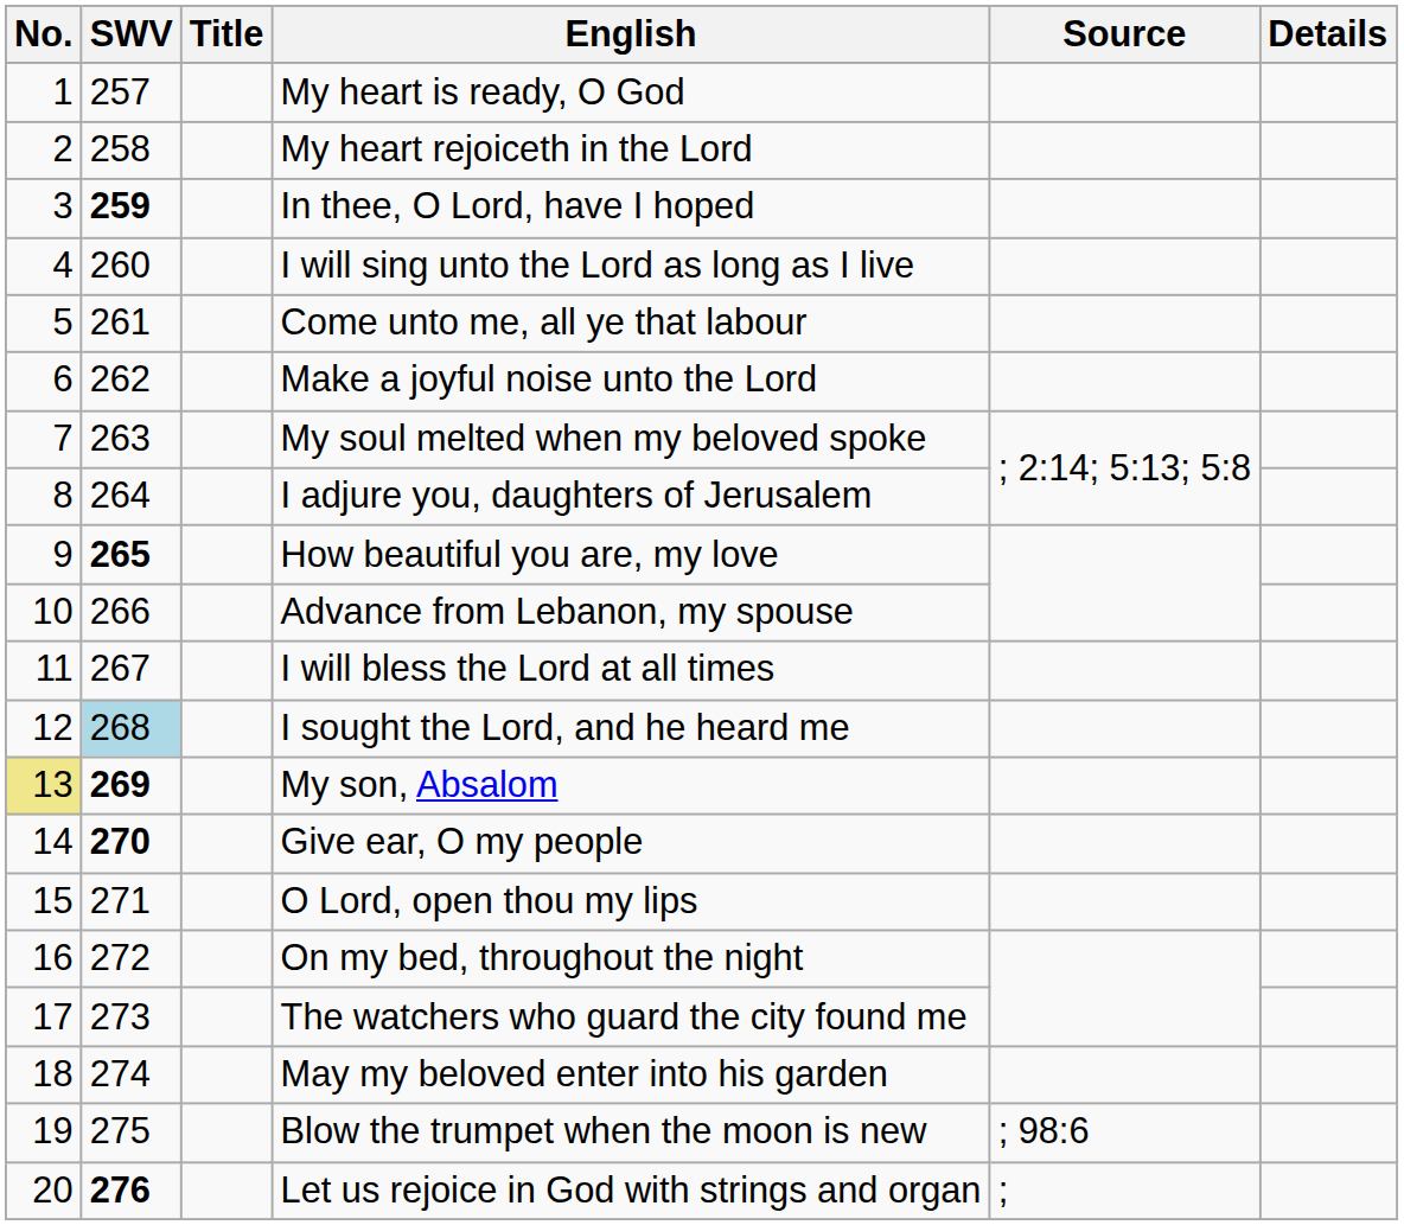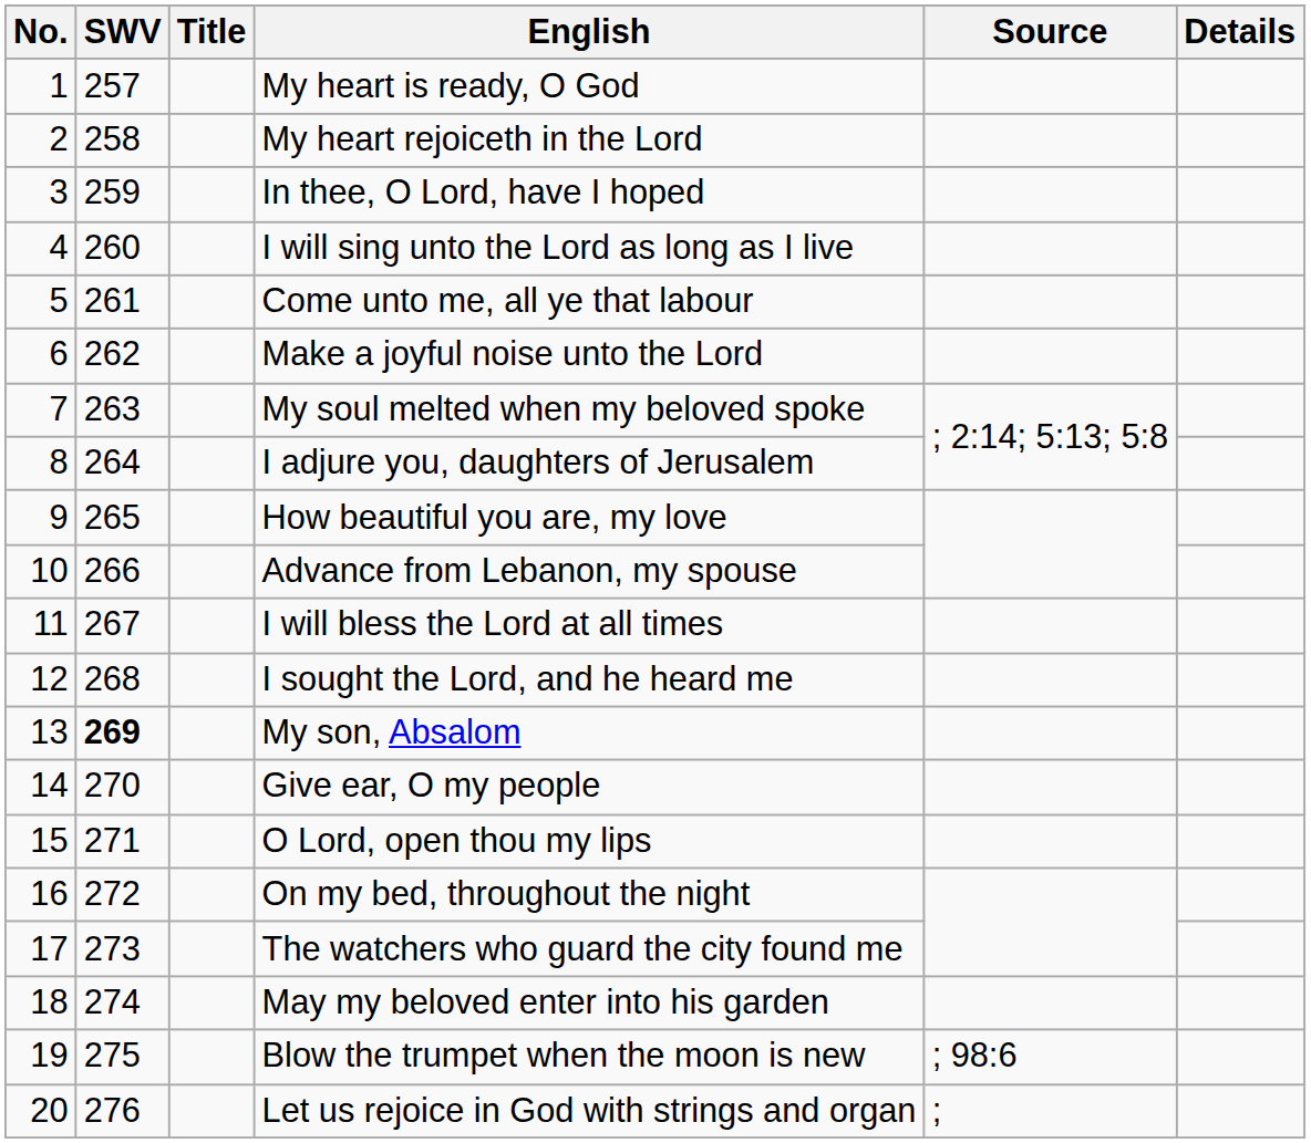In thee, O Lord, have I hoped | SWV: bold -> normal
How beautiful you are, my love | SWV: bold -> normal
I sought the Lord, and he heard me | SWV: lightblue background -> no background
My son, Absalom | No.: khaki background -> no background
Give ear, O my people | SWV: bold -> normal
Let us rejoice in God with strings and organ | SWV: bold -> normal
